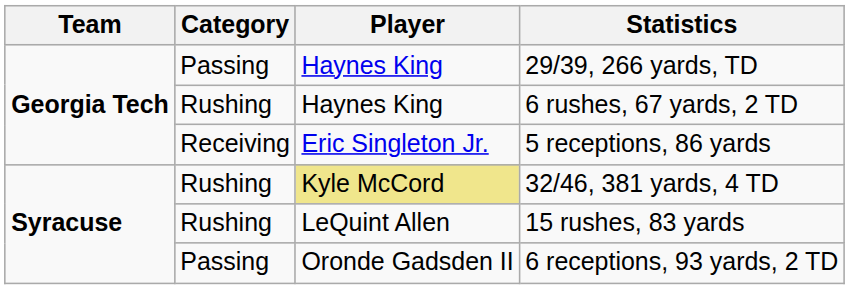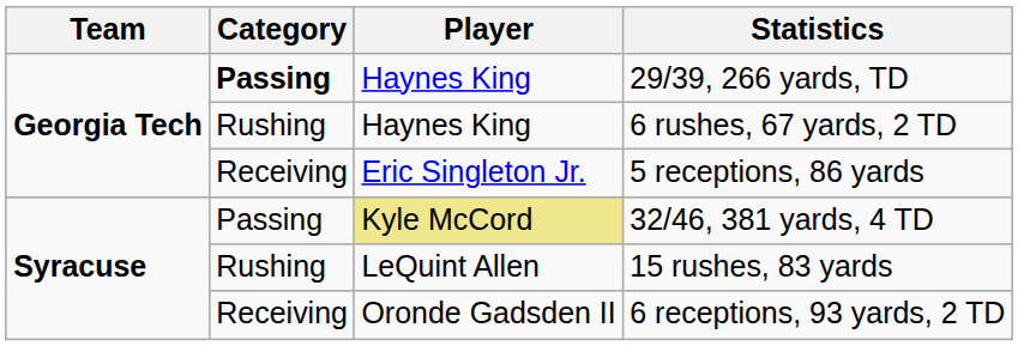29/39, 266 yards, TD | Category: normal -> bold
32/46, 381 yards, 4 TD | Category: Rushing -> Passing
6 receptions, 93 yards, 2 TD | Category: Passing -> Receiving
